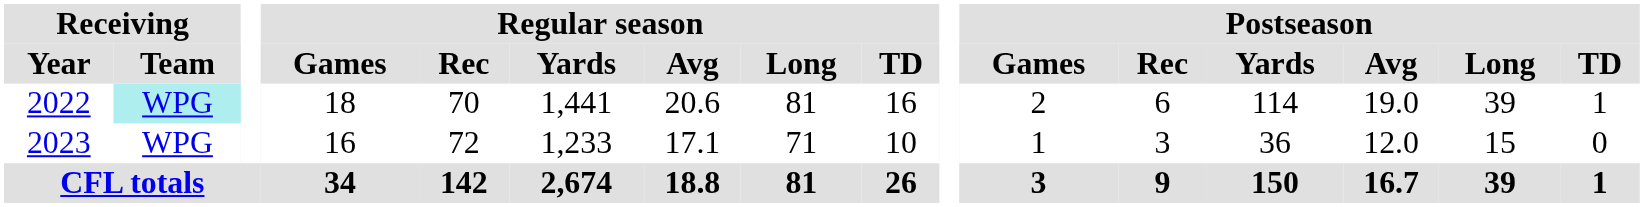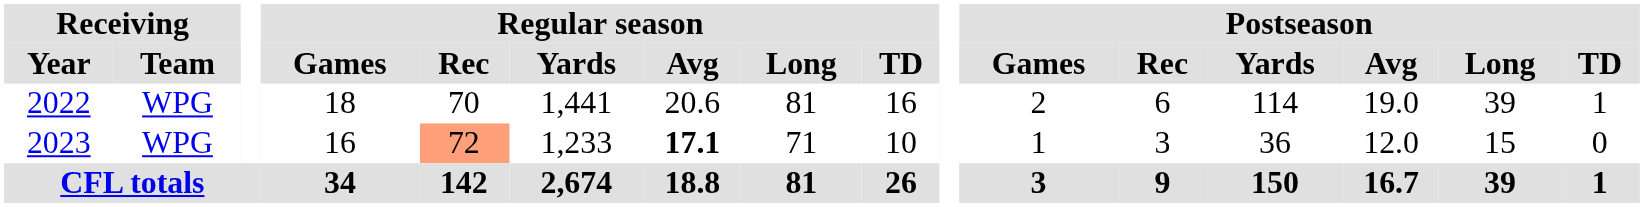2022 | Receiving / Team: paleturquoise background -> no background
2023 | Regular season / Rec: no background -> lightsalmon background
2023 | Regular season / Avg: normal -> bold
